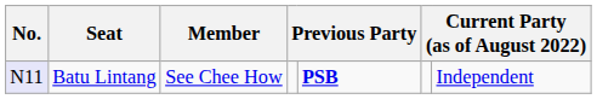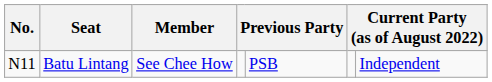Batu Lintang | No.: lavender background -> no background
Batu Lintang | column 5: bold -> normal
